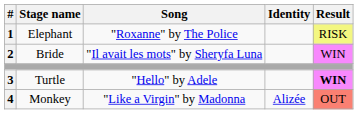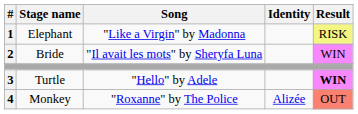Elephant | Song: "Roxanne" by The Police -> "Like a Virgin" by Madonna
Monkey | Song: "Like a Virgin" by Madonna -> "Roxanne" by The Police
